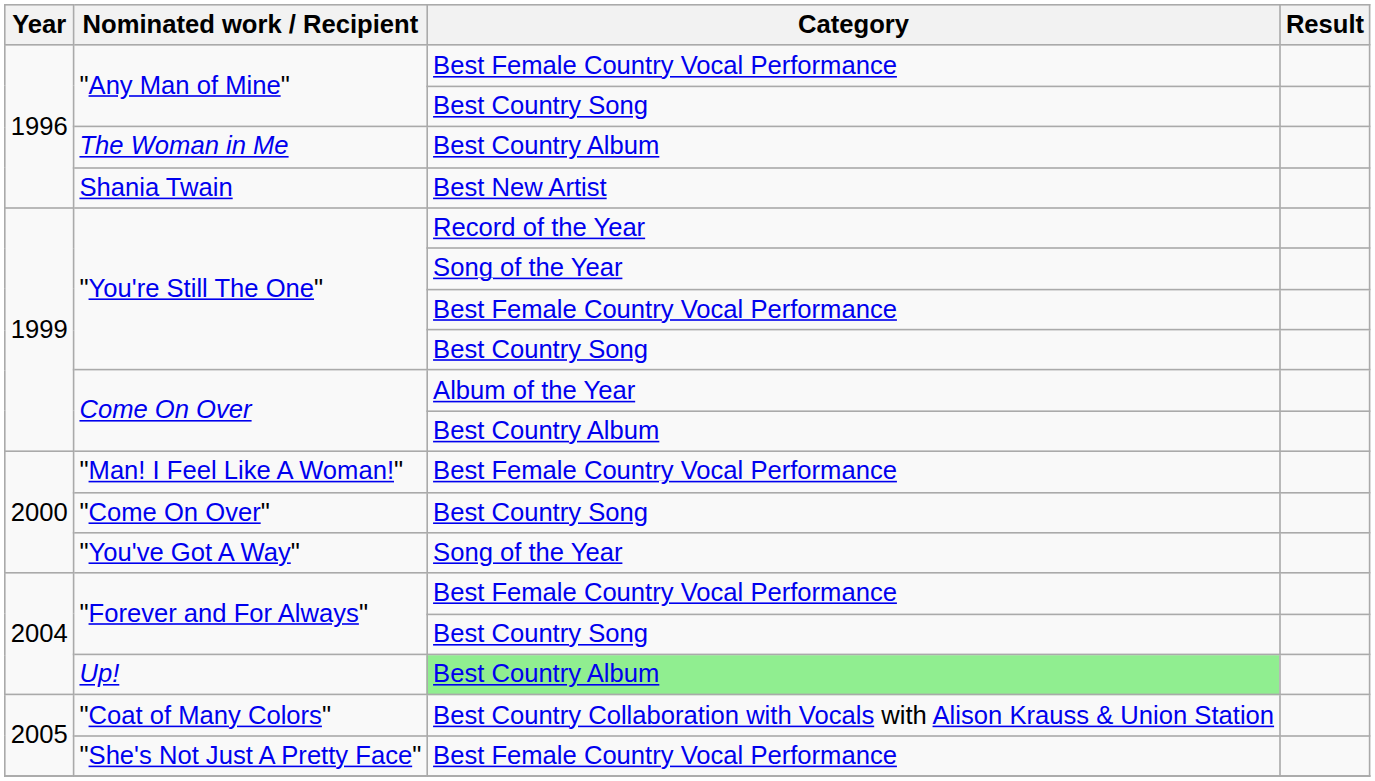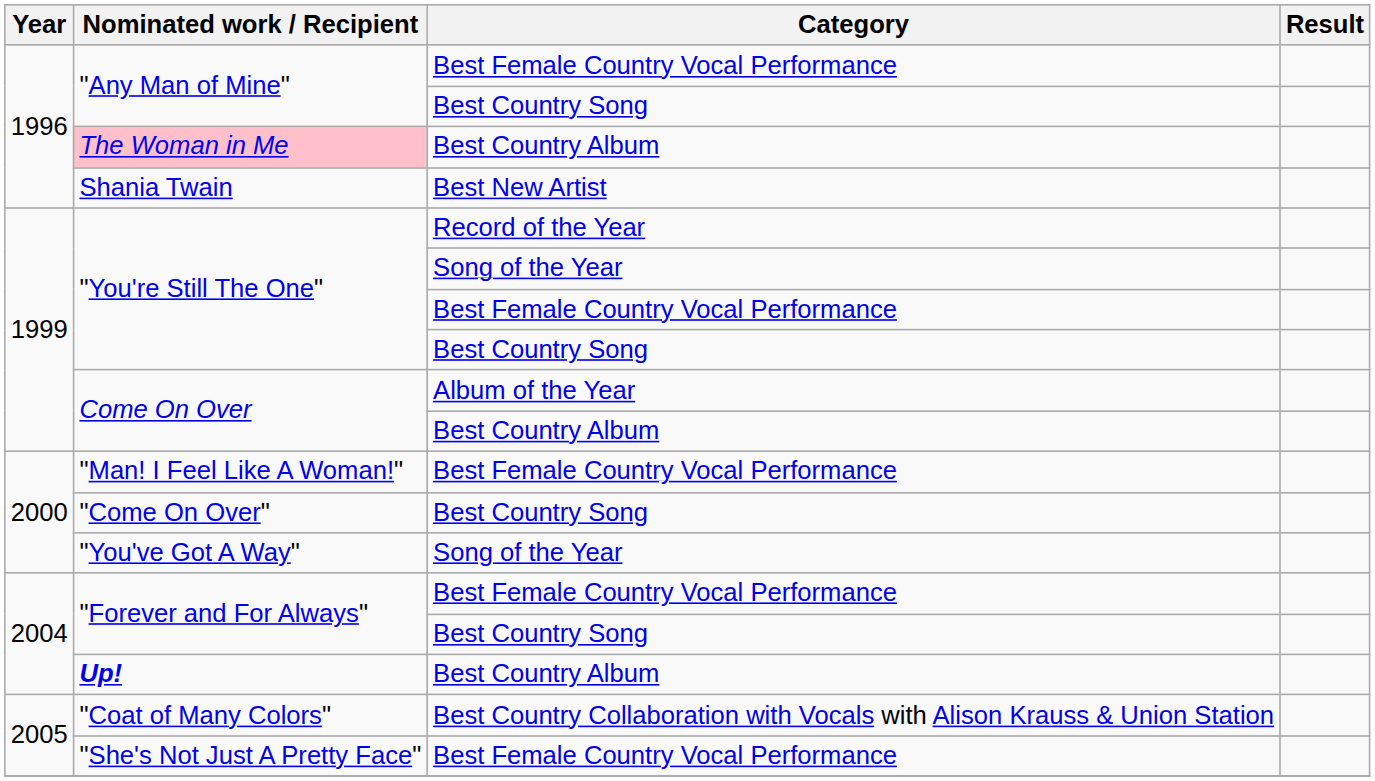The Woman in Me | Nominated work / Recipient: no background -> pink background
Up! | Nominated work / Recipient: normal -> bold
Up! | Category: lightgreen background -> no background
